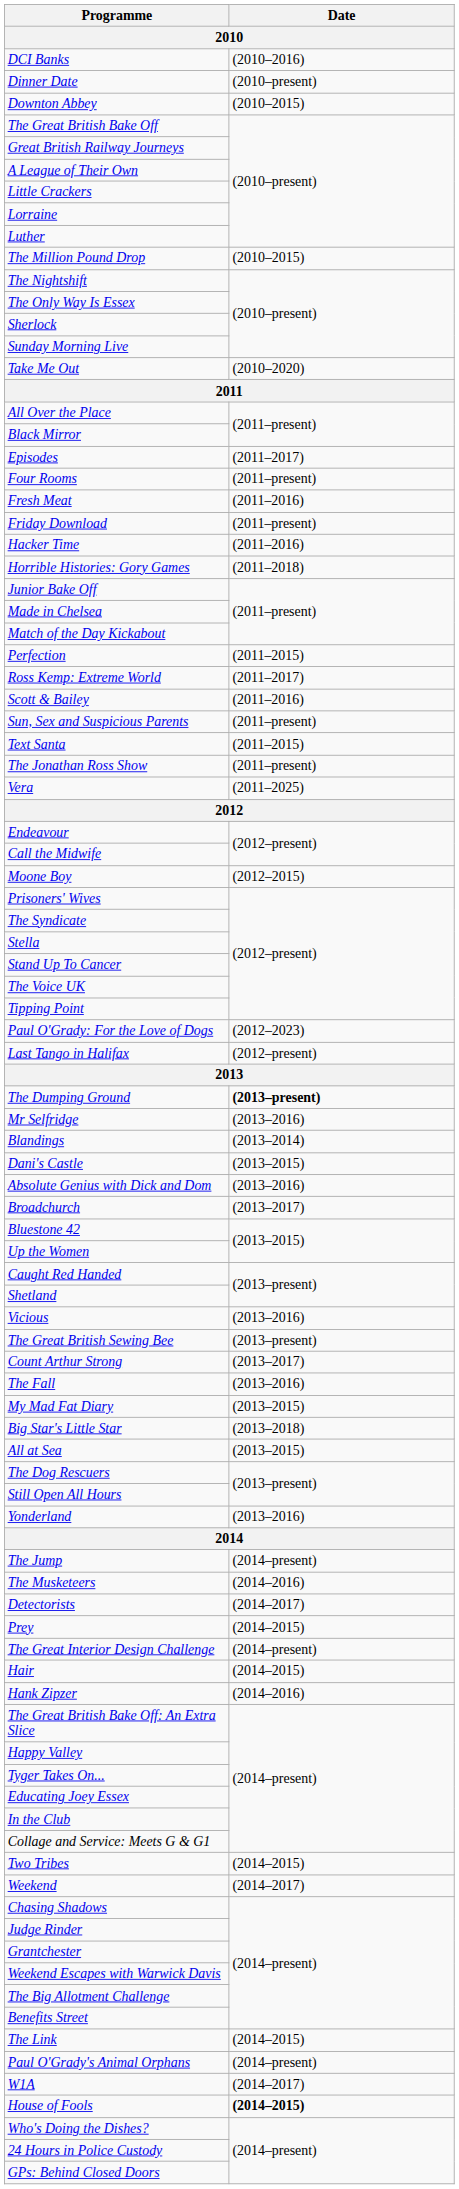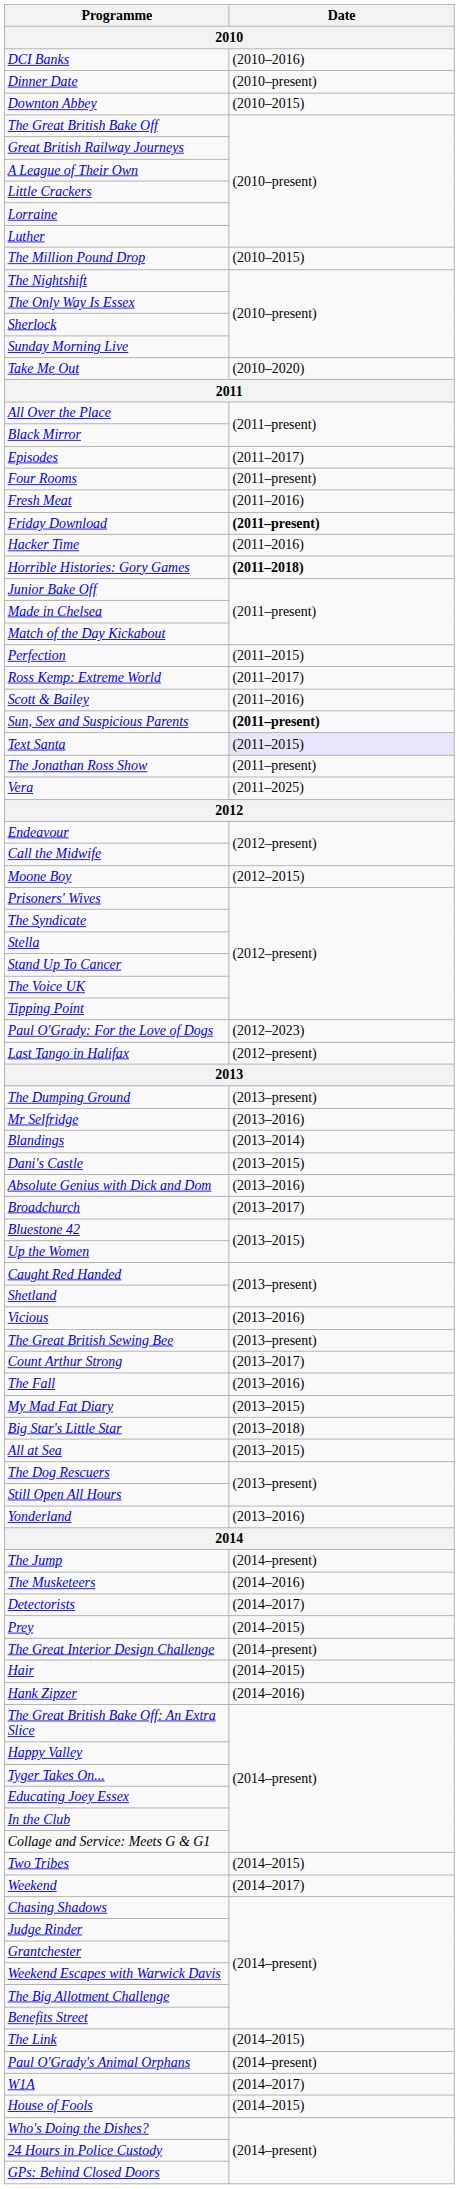Friday Download | Date: normal -> bold
Horrible Histories: Gory Games | Date: normal -> bold
Sun, Sex and Suspicious Parents | Date: normal -> bold
Text Santa | Date: no background -> lavender background
The Dumping Ground | Date: bold -> normal
House of Fools | Date: bold -> normal
